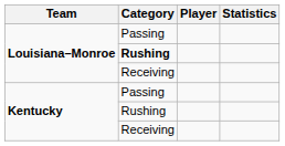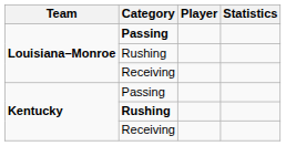Louisiana–Monroe / Passing | Category: normal -> bold
Louisiana–Monroe / Rushing | Category: bold -> normal
Kentucky / Rushing | Category: normal -> bold
